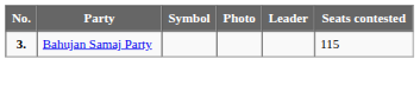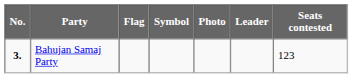+ column: Flag
Bahujan Samaj Party | Seats contested: 115 -> 123
